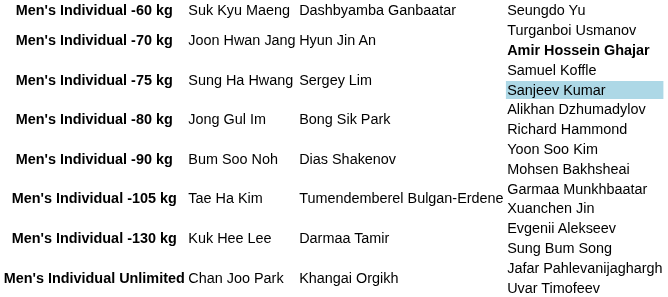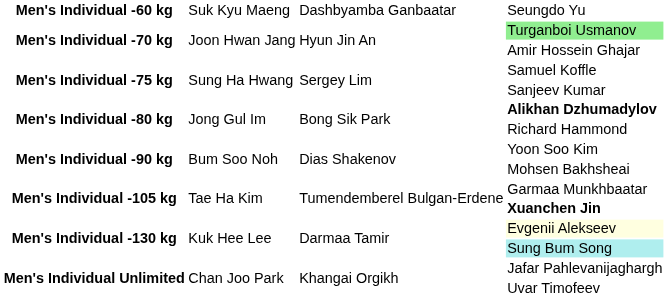Turganboi Usmanov | column 4: no background -> lightgreen background
Amir Hossein Ghajar | column 4: bold -> normal
Sanjeev Kumar | column 4: lightblue background -> no background
Alikhan Dzhumadylov | column 4: normal -> bold
Xuanchen Jin | column 4: normal -> bold
Evgenii Alekseev | column 4: no background -> lightyellow background
Sung Bum Song | column 4: no background -> paleturquoise background
